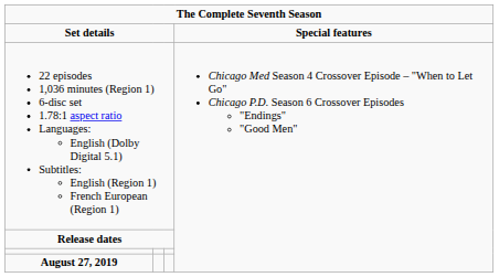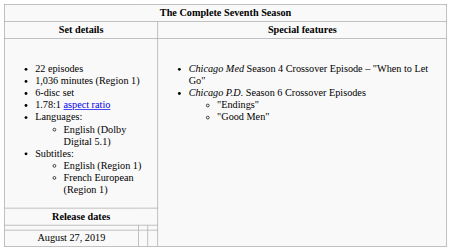August 27, 2019 | column 1: bold -> normal
